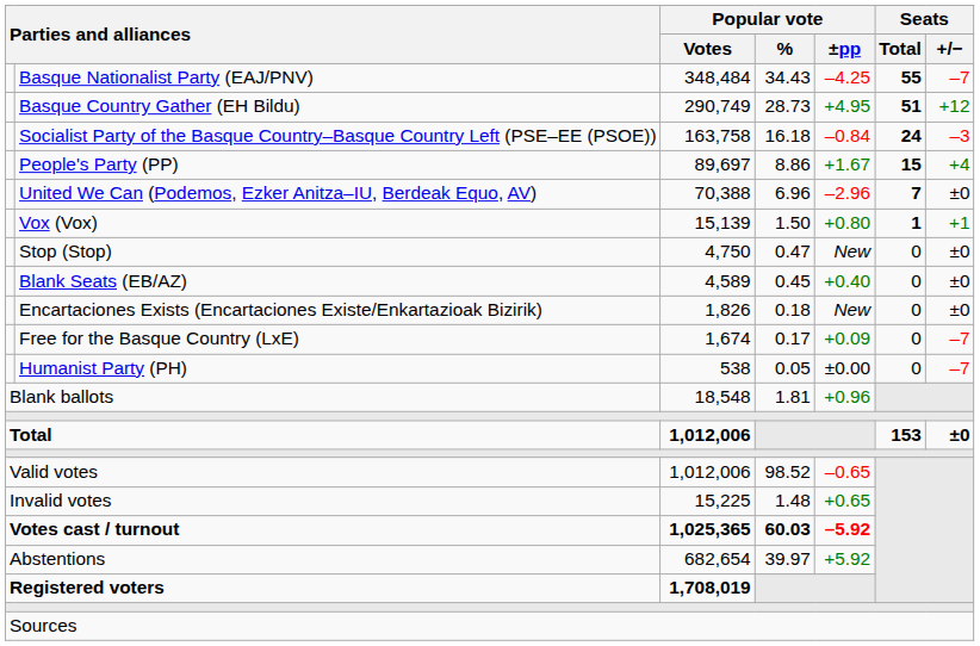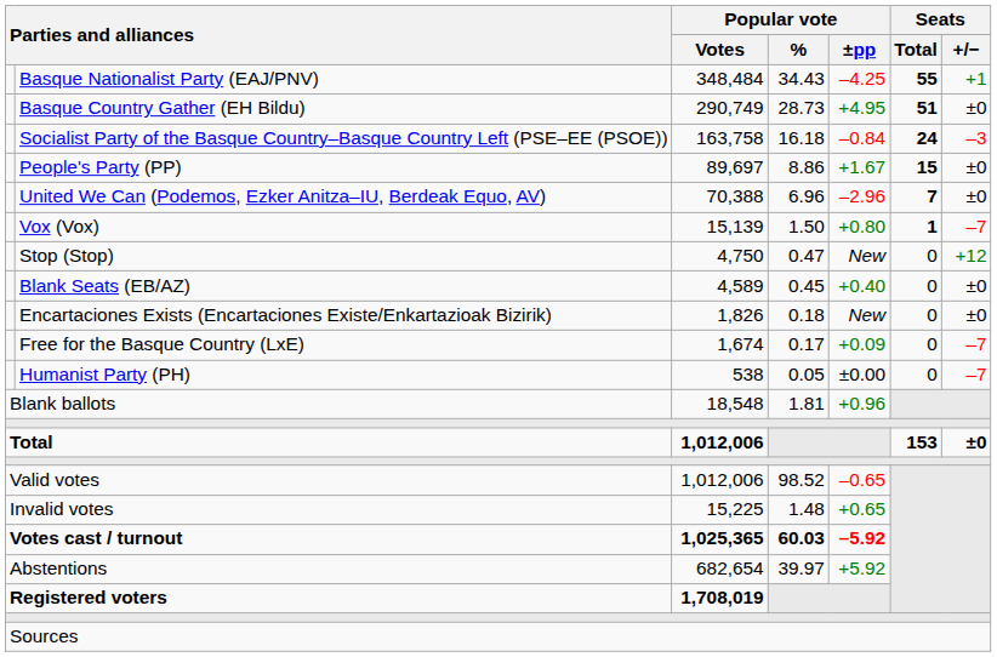Basque Nationalist Party (EAJ/PNV) | Seats / +/−: –7 -> +1
Basque Country Gather (EH Bildu) | Seats / +/−: +12 -> ±0
People's Party (PP) | Seats / +/−: +4 -> ±0
Vox (Vox) | Seats / +/−: +1 -> –7
Stop (Stop) | Seats / +/−: ±0 -> +12
